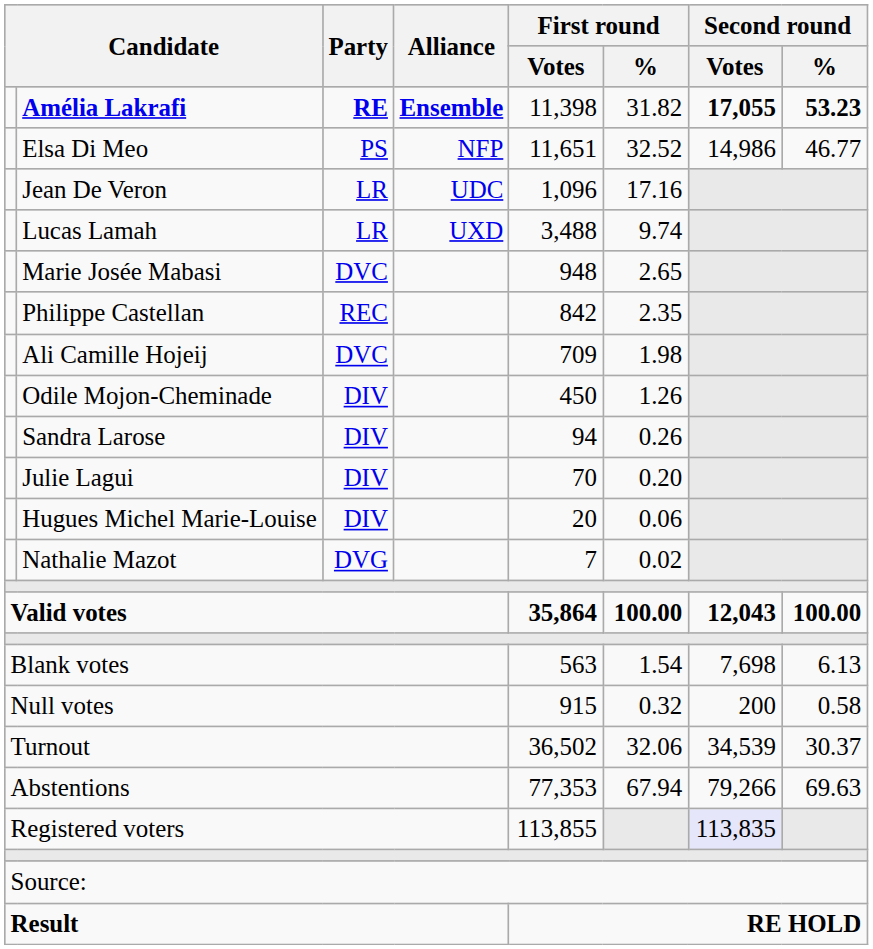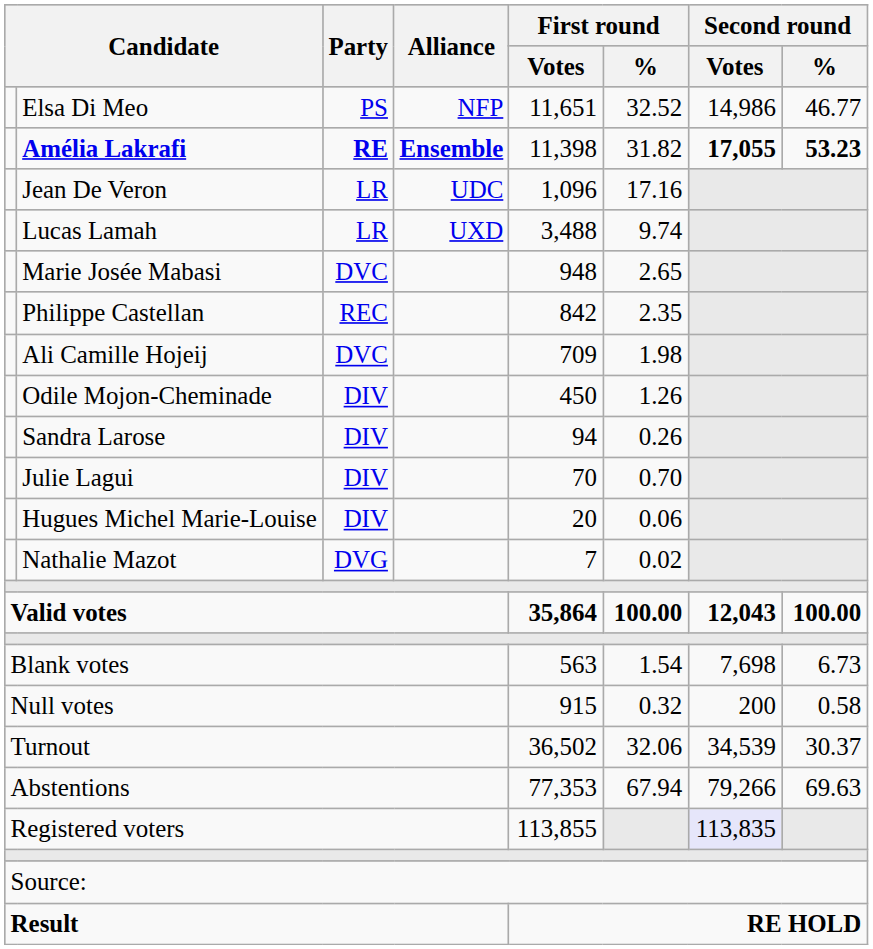rows swapped: Elsa Di Meo <-> Amélia Lakrafi
Julie Lagui | First round / %: 0.20 -> 0.70
Blank votes | Second round / %: 6.13 -> 6.73
